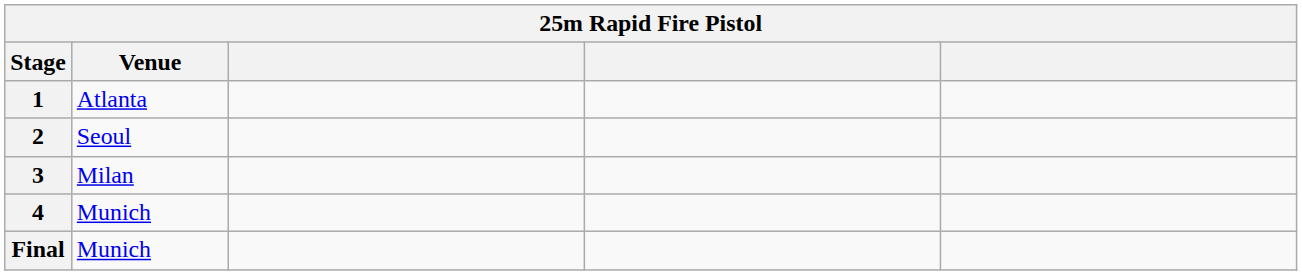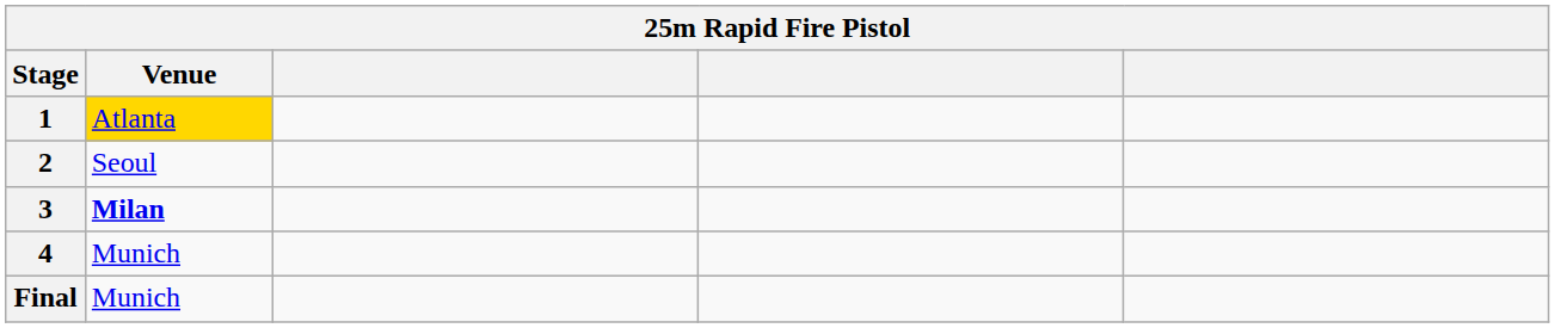1 | Venue: no background -> gold background
3 | Venue: normal -> bold
